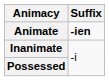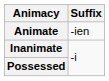Animate | Suffix: bold -> normal
